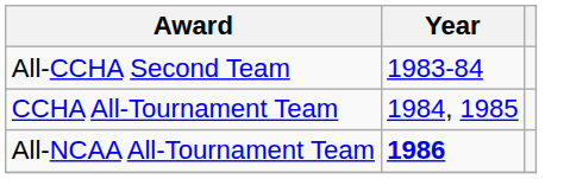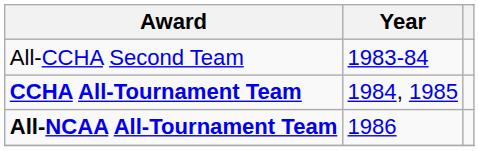row 3 | Award: normal -> bold
row 4 | Award: normal -> bold
row 4 | Year: bold -> normal
